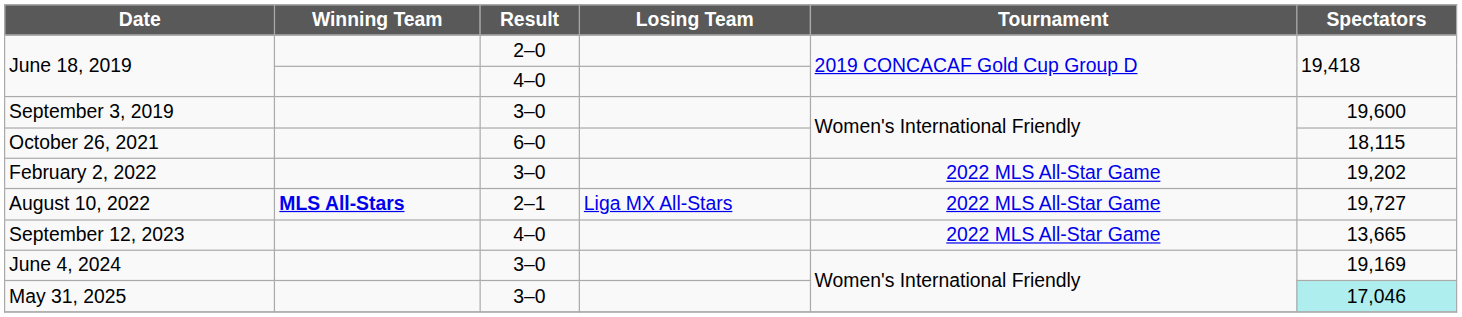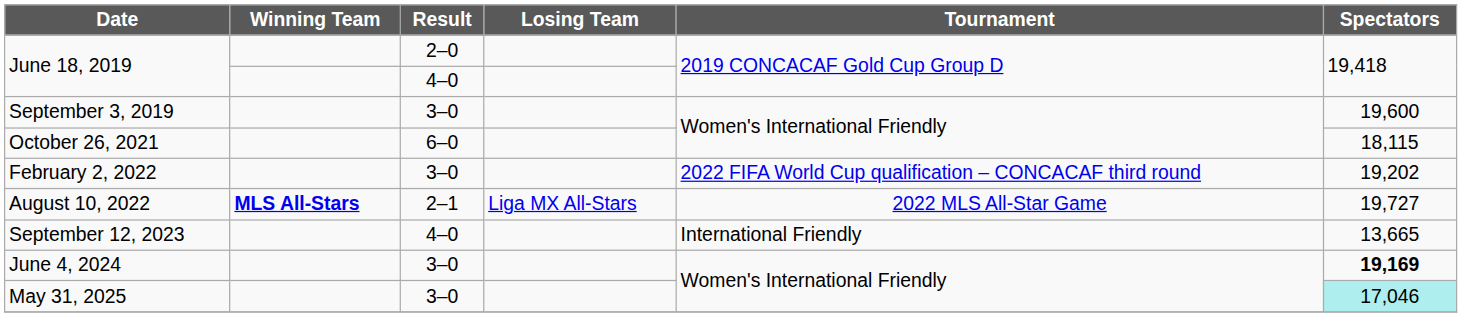February 2, 2022 | Tournament: 2022 MLS All-Star Game -> 2022 FIFA World Cup qualification – CONCACAF third round
September 12, 2023 | Tournament: 2022 MLS All-Star Game -> International Friendly
June 4, 2024 | Spectators: normal -> bold
